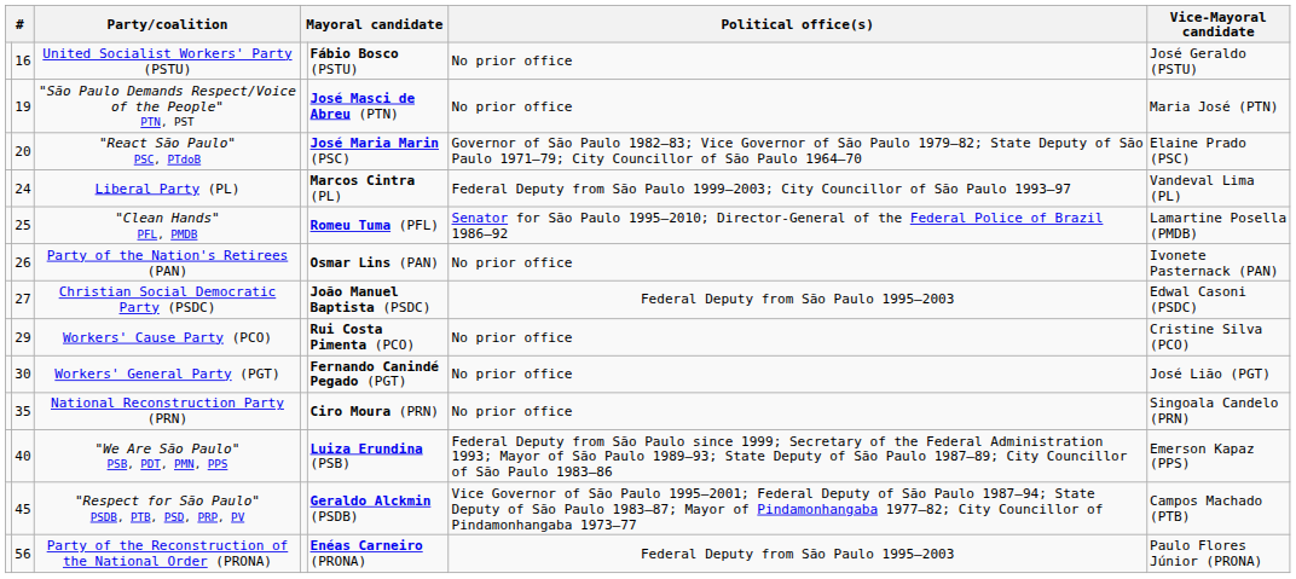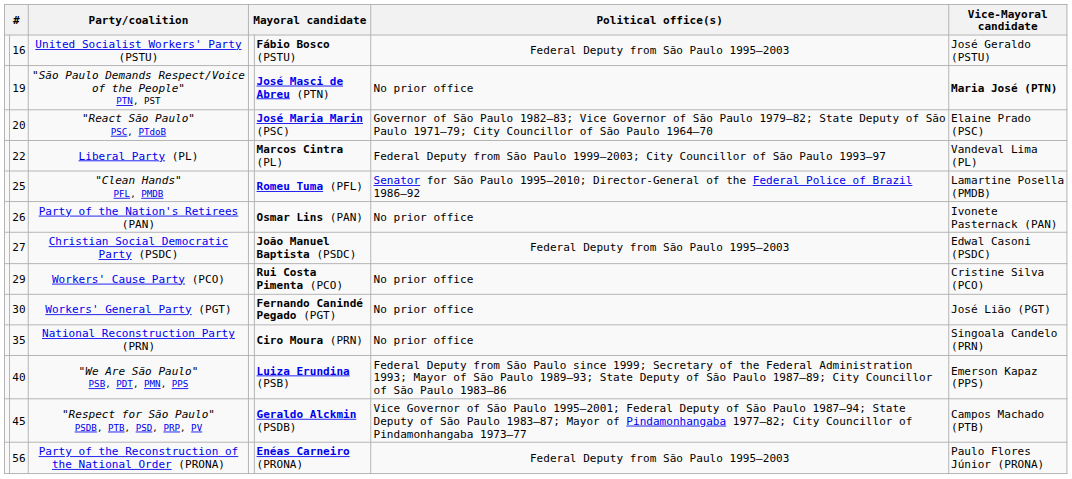United Socialist Workers' Party (PSTU) | Political office(s): No prior office -> Federal Deputy from São Paulo 1995–2003
"São Paulo Demands Respect/Voice of the People" PTN, PST | Vice-Mayoral candidate: normal -> bold
Liberal Party (PL) | column 2: 24 -> 22
